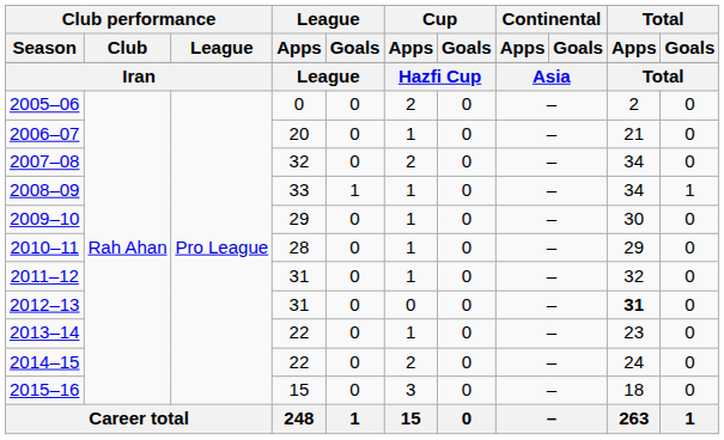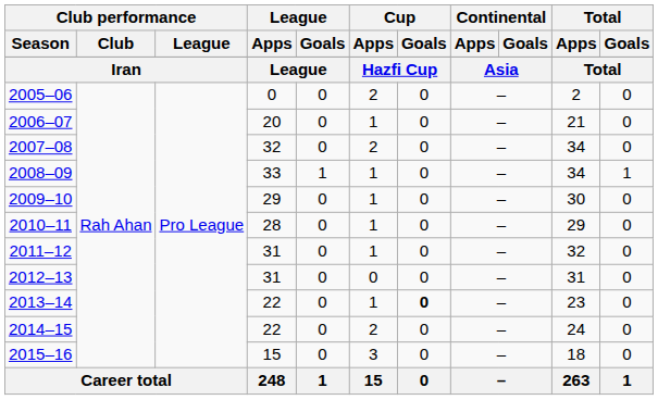2012–13 | Total / Apps: bold -> normal
2013–14 | Cup / Goals: normal -> bold
